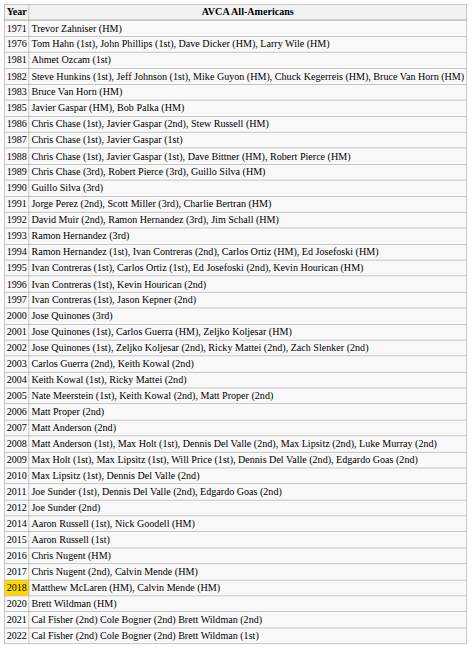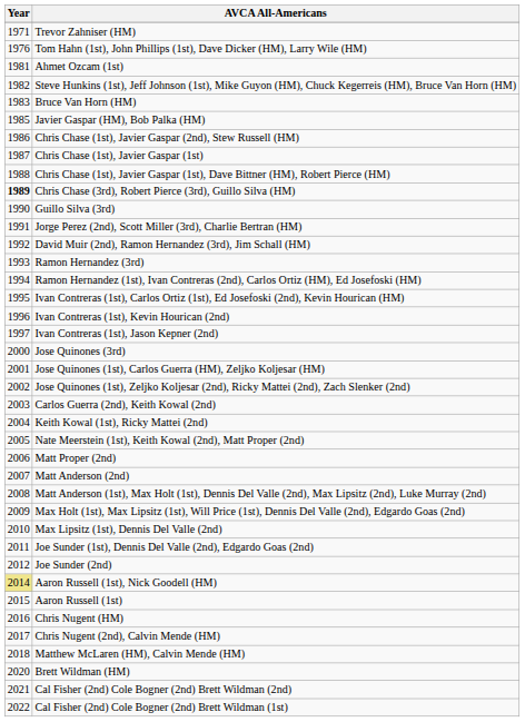Chris Chase (3rd), Robert Pierce (3rd), Guillo Silva (HM) | Year: normal -> bold
Aaron Russell (1st), Nick Goodell (HM) | Year: no background -> khaki background
Matthew McLaren (HM), Calvin Mende (HM) | Year: gold background -> no background
